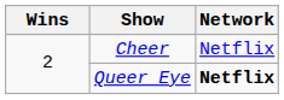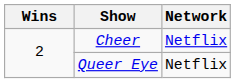Queer Eye | Network: bold -> normal
